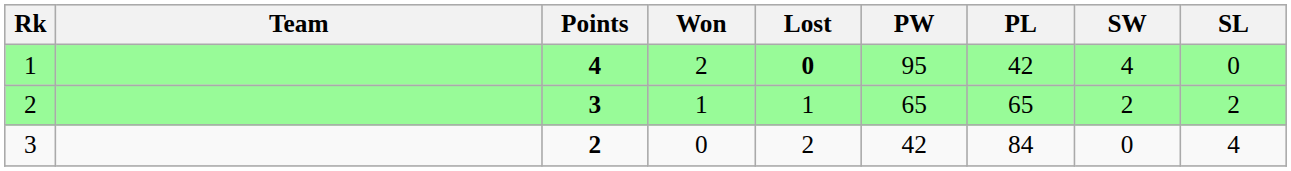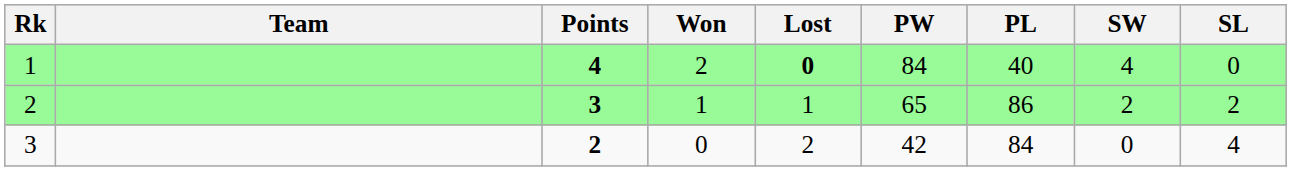row 2 | PW: 95 -> 84
row 2 | PL: 42 -> 40
row 3 | PL: 65 -> 86
